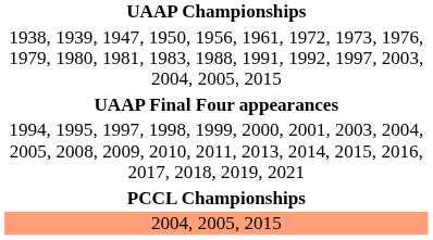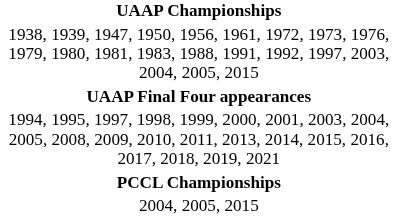2004, 2005, 2015 | column 1: lightsalmon background -> no background
